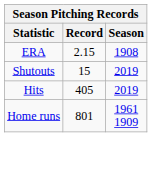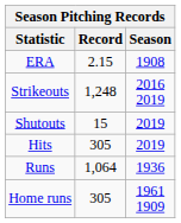+ row: Strikeouts | 1,248 | 2016 2019
Hits | Record: 405 -> 305
+ row: Runs | 1,064 | 1936
Home runs | Record: 801 -> 305
